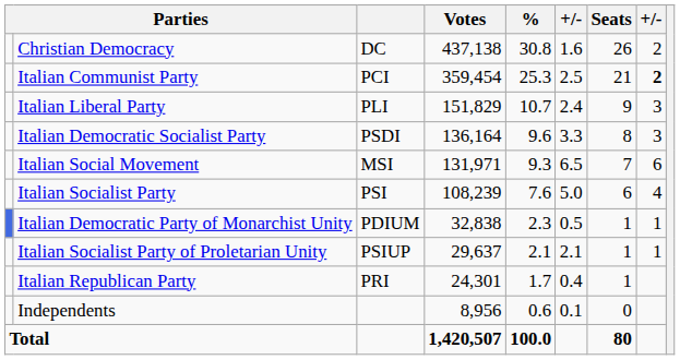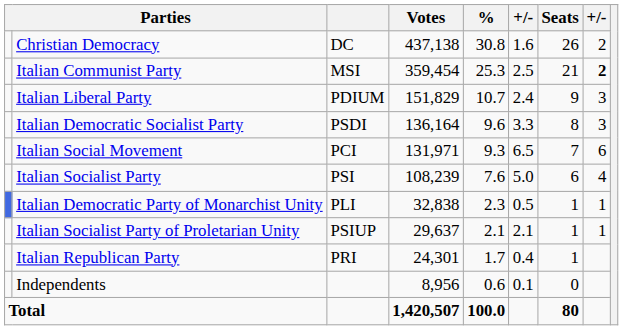Italian Communist Party | column 3: PCI -> MSI
Italian Liberal Party | column 3: PLI -> PDIUM
Italian Social Movement | column 3: MSI -> PCI
Italian Democratic Party of Monarchist Unity | column 3: PDIUM -> PLI
